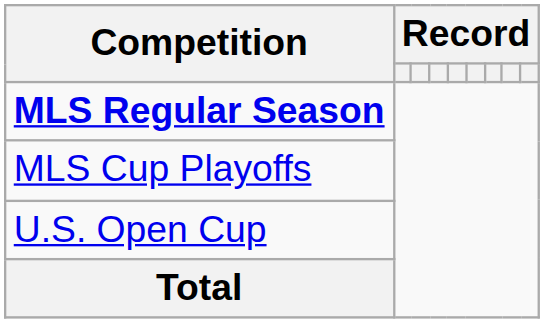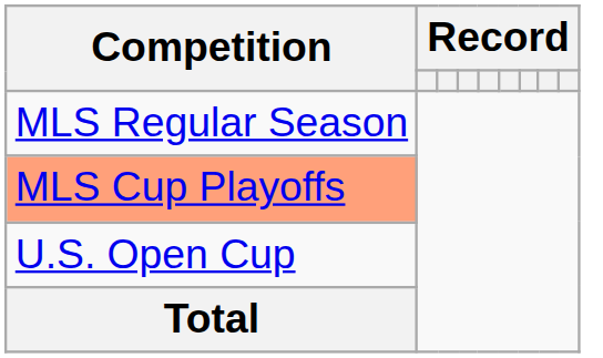MLS Regular Season | Competition: bold -> normal
MLS Cup Playoffs | Competition: no background -> lightsalmon background
